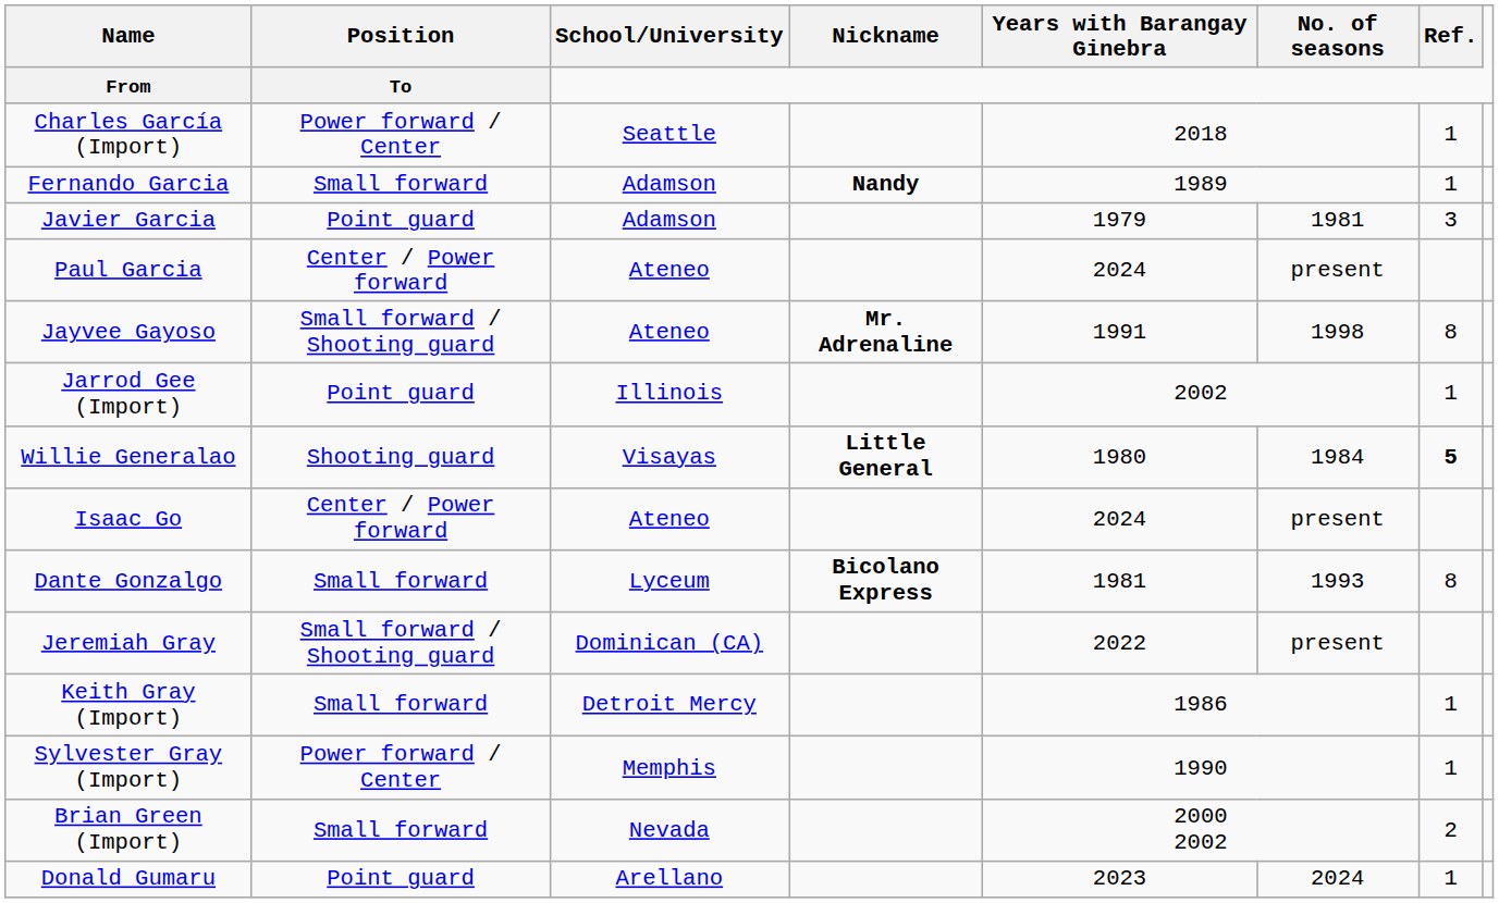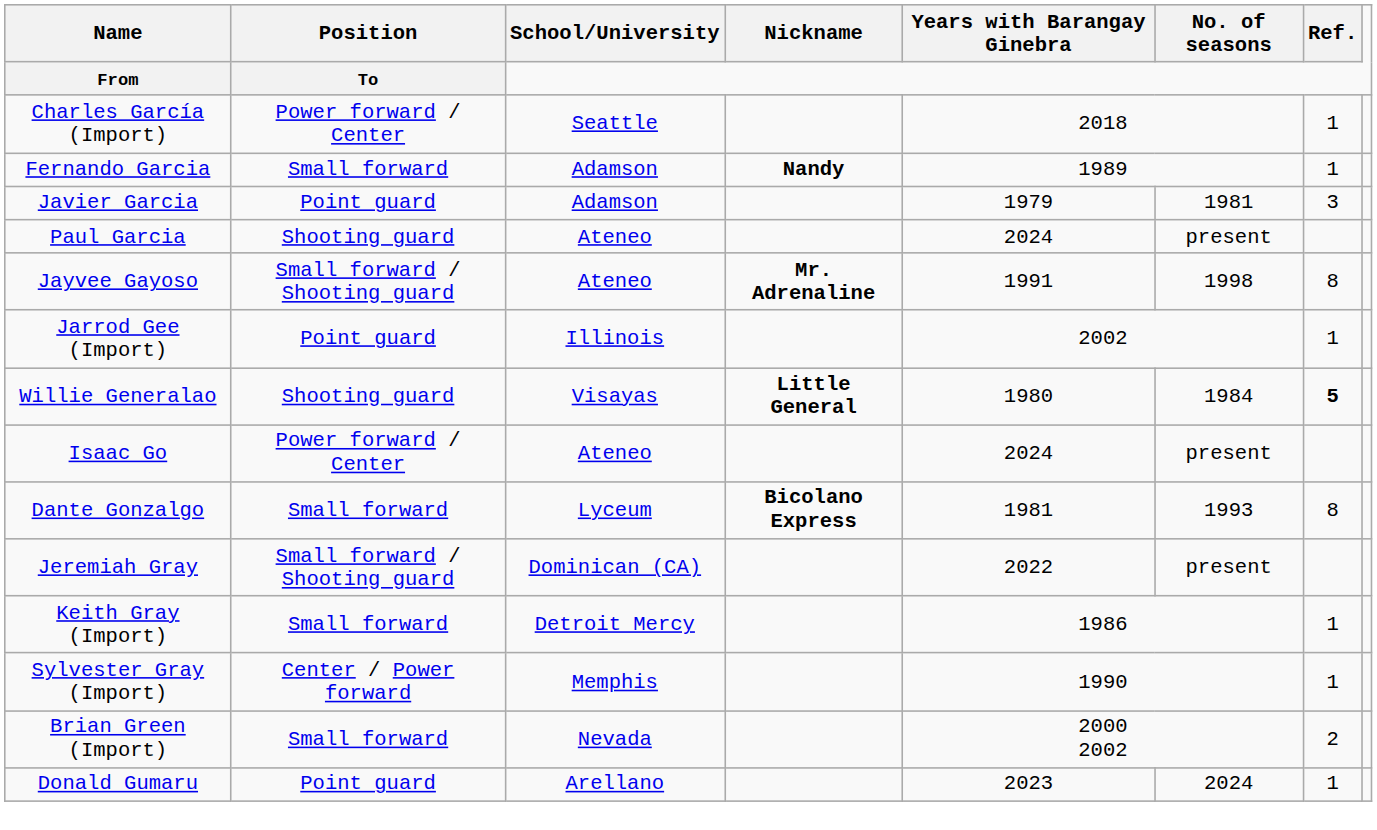Paul Garcia | Position / To: Center / Power forward -> Shooting guard
Isaac Go | Position / To: Center / Power forward -> Power forward / Center
Sylvester Gray (Import) | Position / To: Power forward / Center -> Center / Power forward
